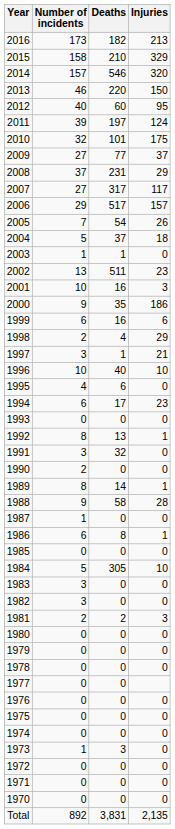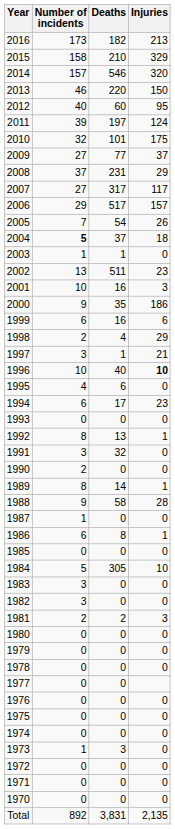2004 | Number of incidents: normal -> bold
1996 | Injuries: normal -> bold
